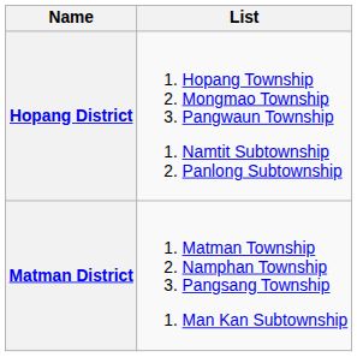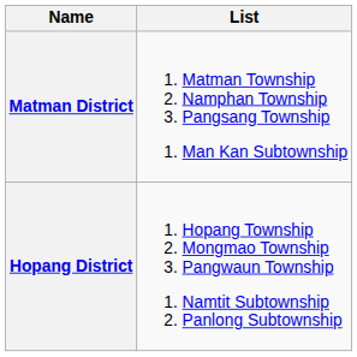rows swapped: Hopang District <-> Matman District
